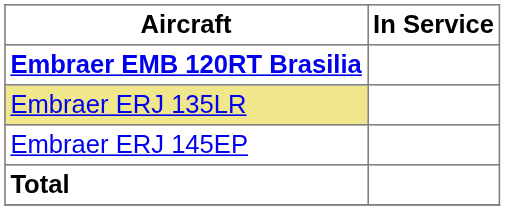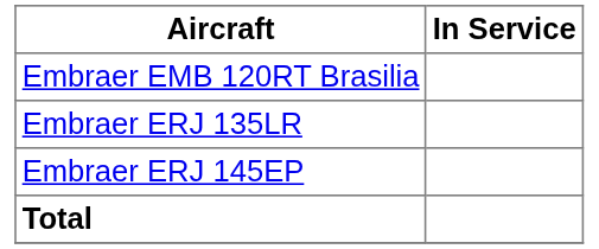Embraer EMB 120RT Brasilia | Aircraft: bold -> normal
Embraer ERJ 135LR | Aircraft: khaki background -> no background
